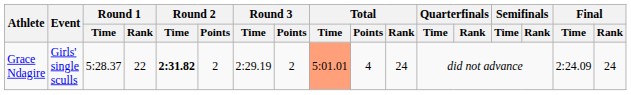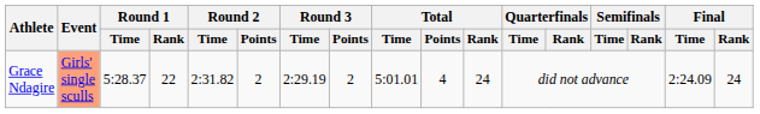Grace Ndagire | Event: no background -> lightsalmon background
Grace Ndagire | Round 2 / Time: bold -> normal
Grace Ndagire | Total / Time: lightsalmon background -> no background
